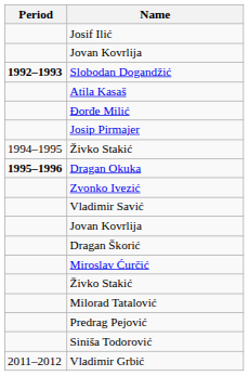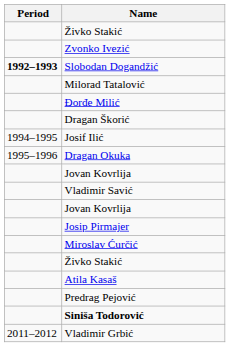row 2 | Name: Josif Ilić -> Živko Stakić
row 3 | Name: Jovan Kovrlija -> Zvonko Ivezić
row 5 | Name: Atila Kasaš -> Milorad Tatalović
row 7 | Name: Josip Pirmajer -> Dragan Škorić
row 8 | Name: Živko Stakić -> Josif Ilić
row 9 | Period: bold -> normal
row 10 | Name: Zvonko Ivezić -> Jovan Kovrlija
row 13 | Name: Dragan Škorić -> Josip Pirmajer
row 16 | Name: Milorad Tatalović -> Atila Kasaš
row 18 | Name: normal -> bold
